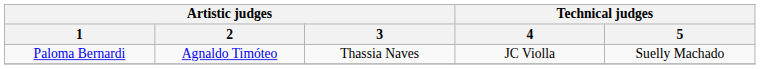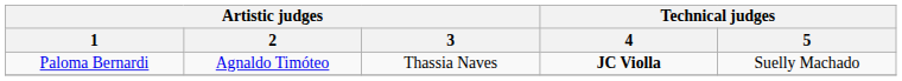Paloma Bernardi | Technical judges / 4: normal -> bold
